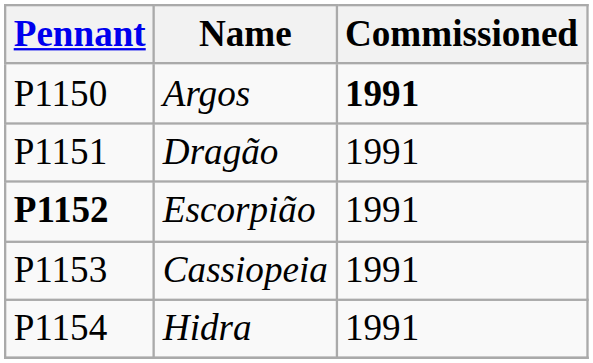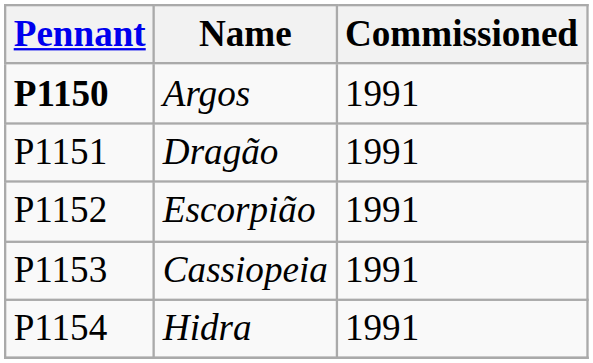Argos | Pennant: normal -> bold
Argos | Commissioned: bold -> normal
Escorpião | Pennant: bold -> normal
